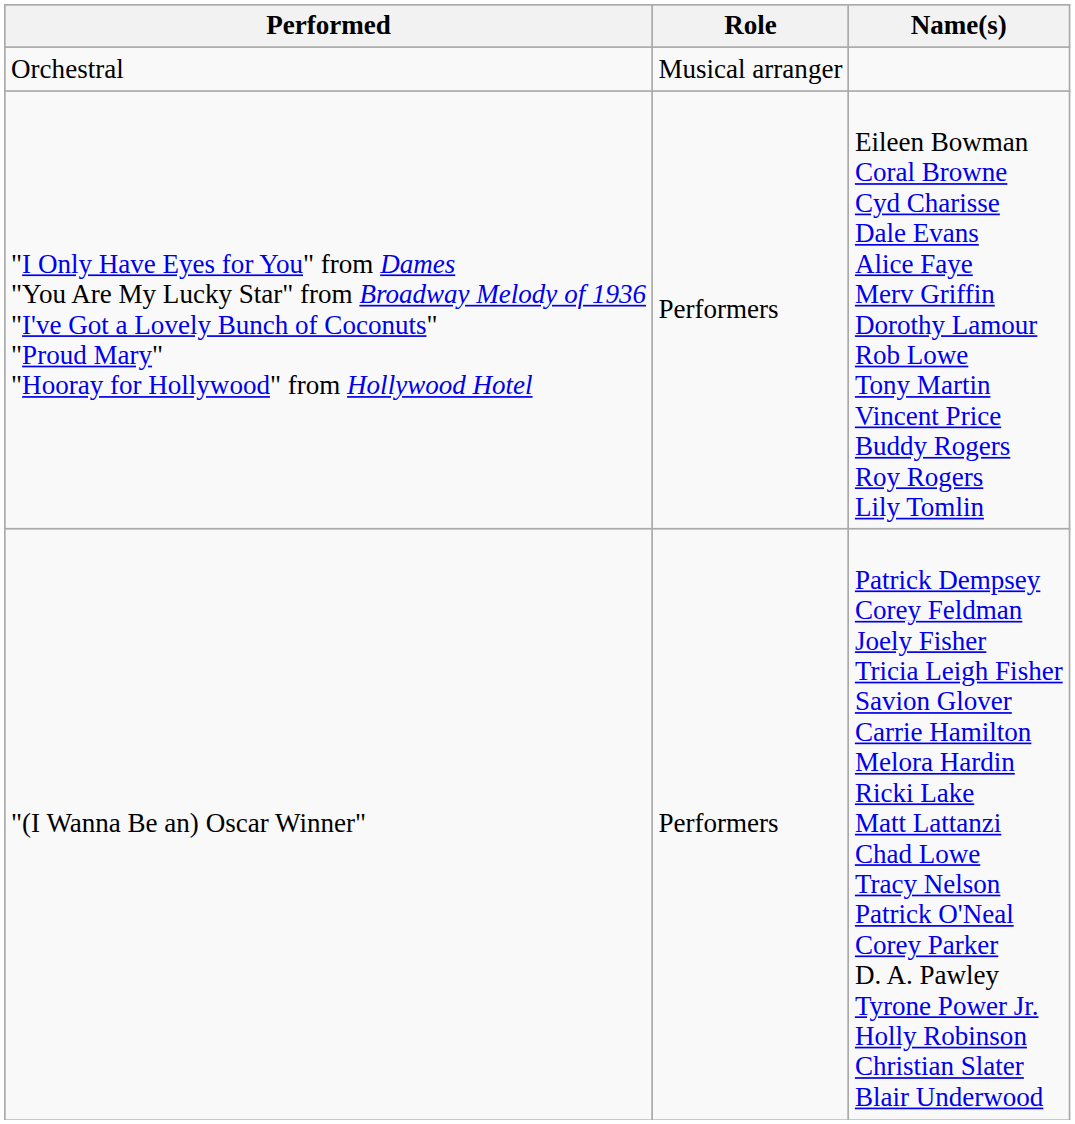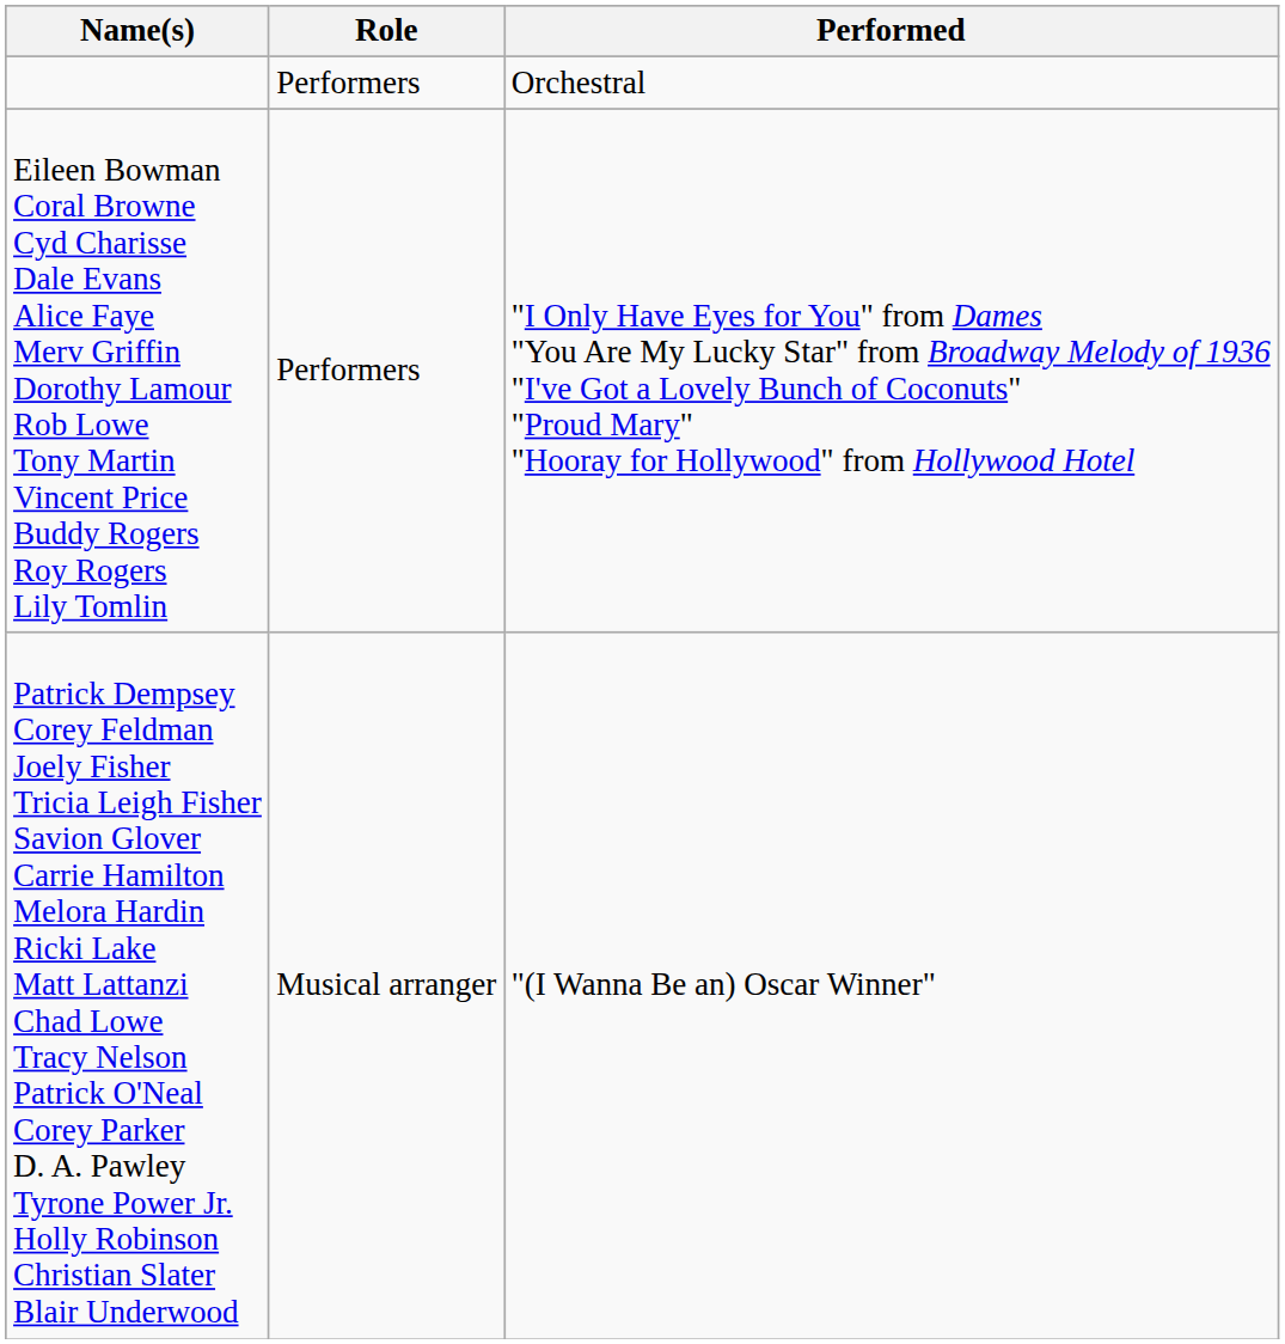columns swapped: Name(s) <-> Performed
row 2 | Role: Musical arranger -> Performers
row 4 | Role: Performers -> Musical arranger
